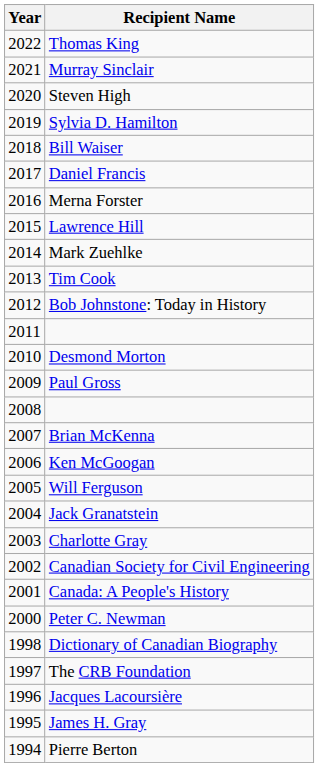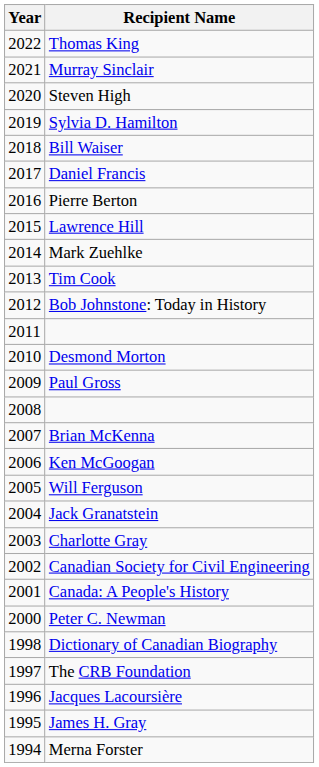row 8 | Recipient Name: Merna Forster -> Pierre Berton
row 29 | Recipient Name: Pierre Berton -> Merna Forster
